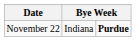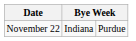November 22 | column 3: bold -> normal
